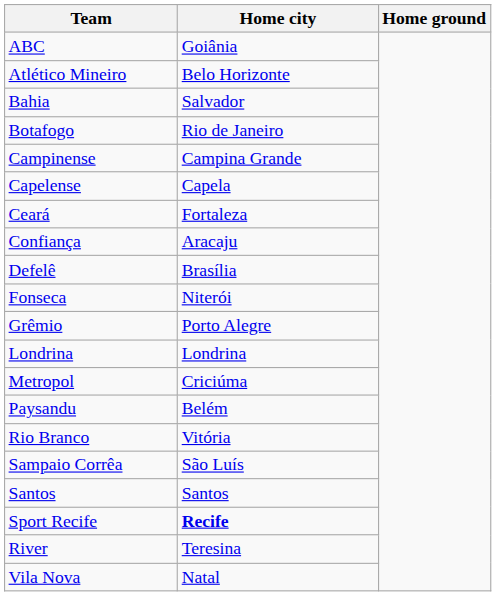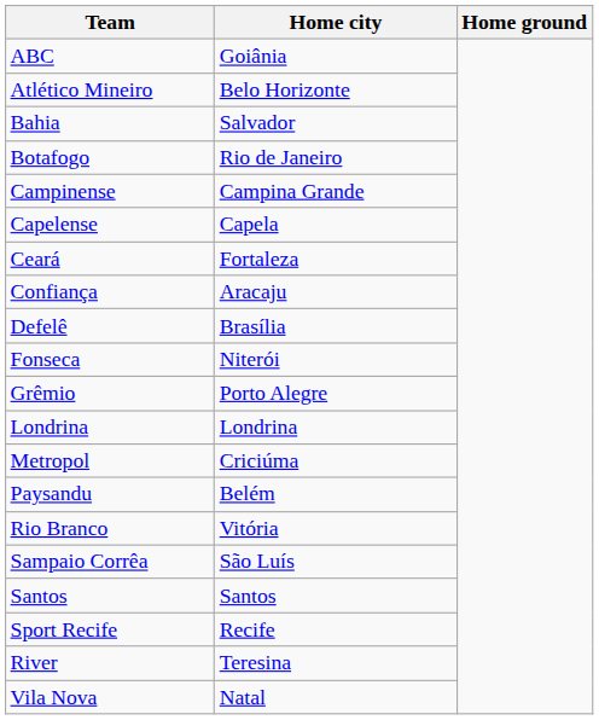Sport Recife | Home city: bold -> normal
